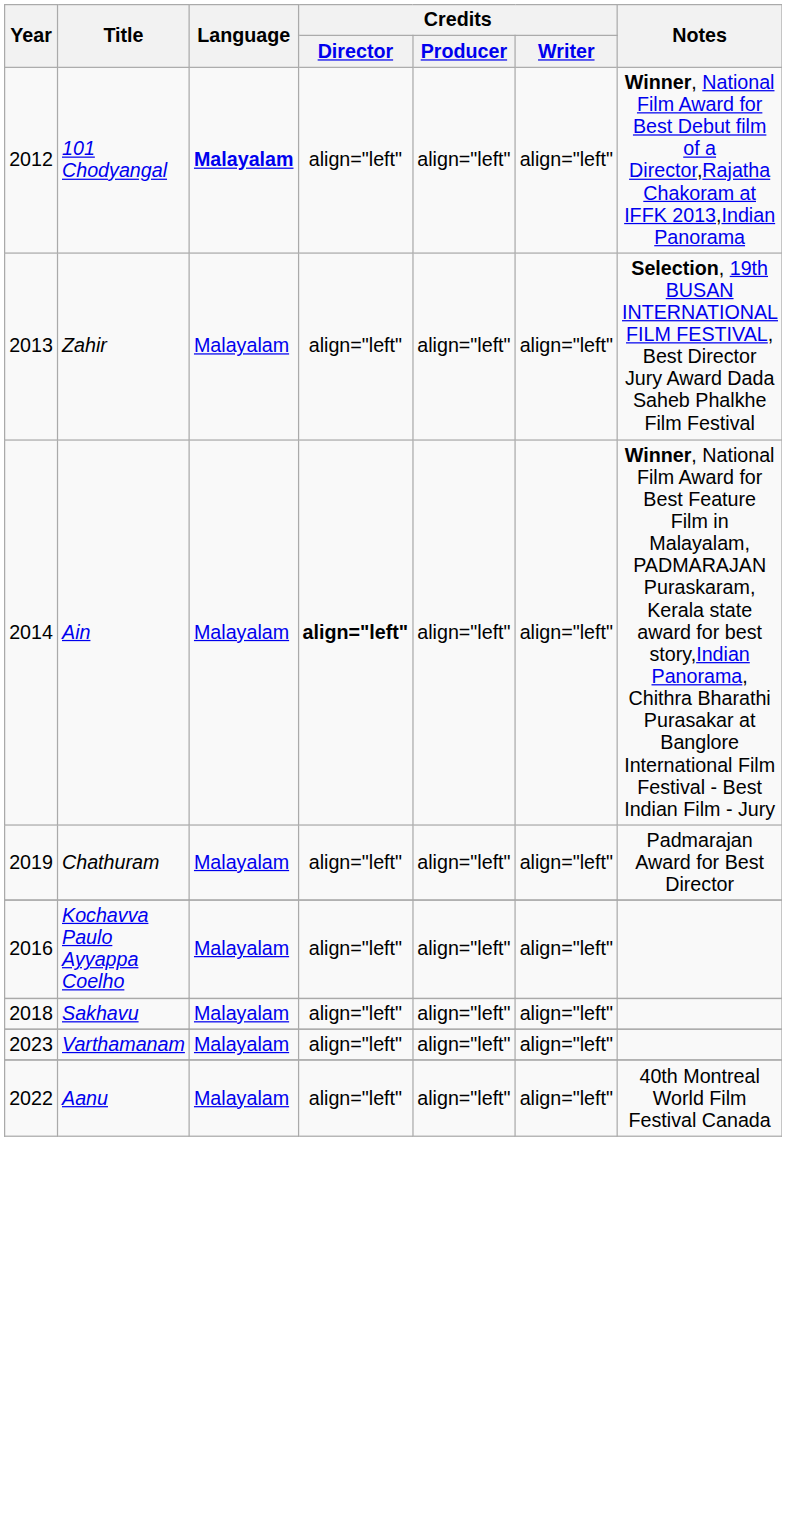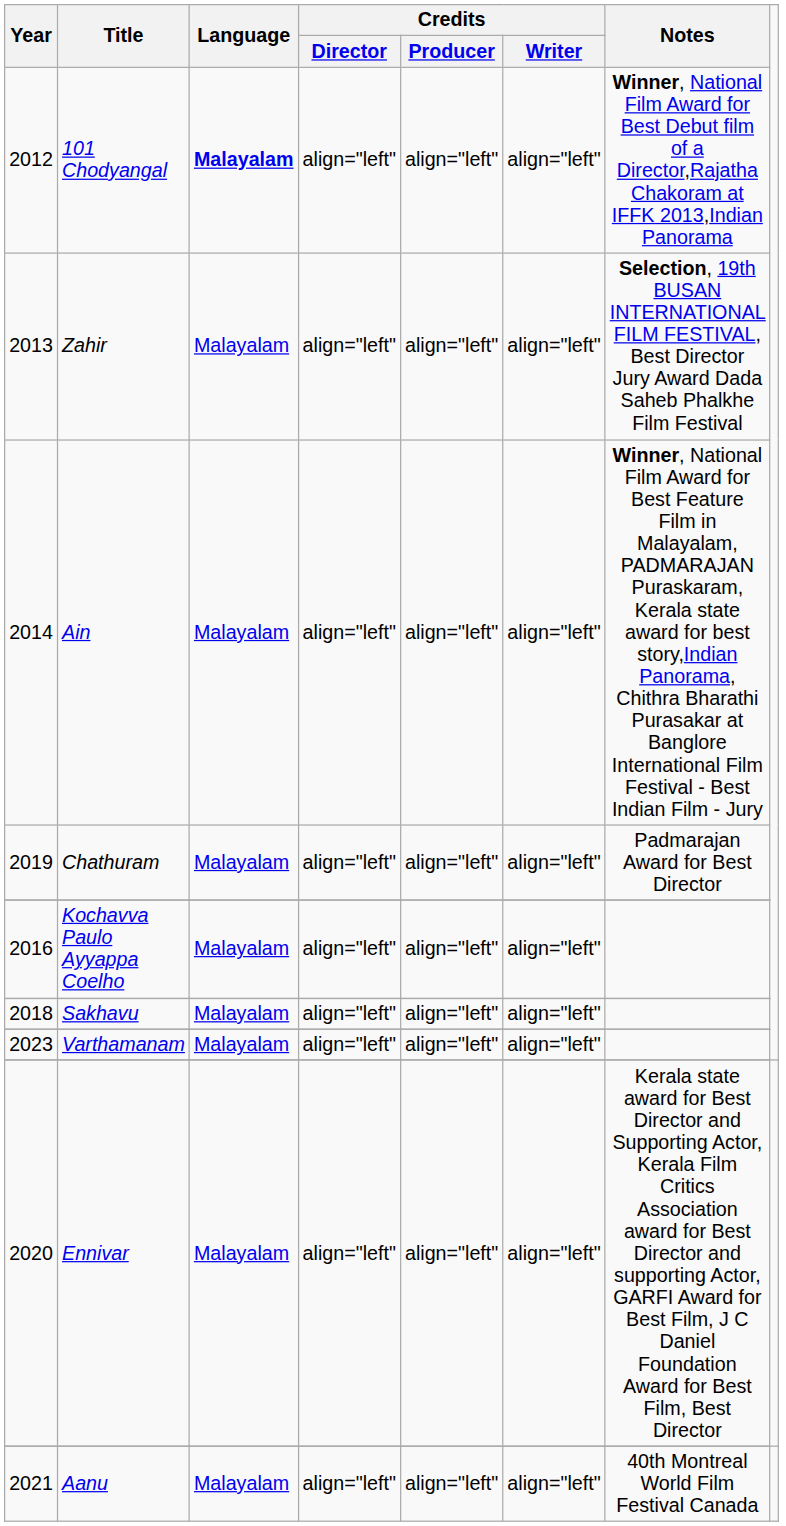Ain | Credits / Director: bold -> normal
+ row: 2020 | Ennivar | Malayalam | align="left" | align="left" | align="left" | Kerala state award for Best Director and Supporting Actor, Kerala Film Critics Association award for Best Director and supporting Actor, GARFI Award for Best Film, J C Daniel Foundation Award for Best Film, Best Director
Aanu | Year: 2022 -> 2021
